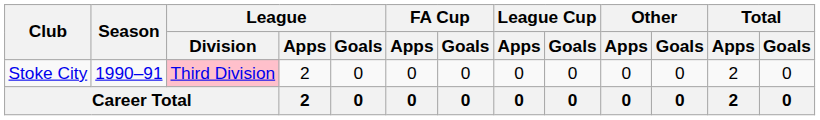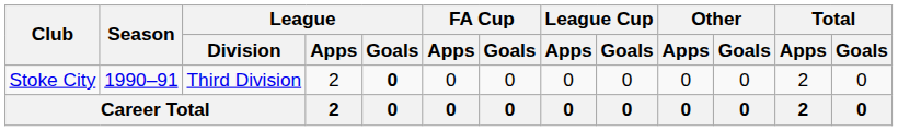Stoke City | League / Division: pink background -> no background
Stoke City | League / Goals: normal -> bold
